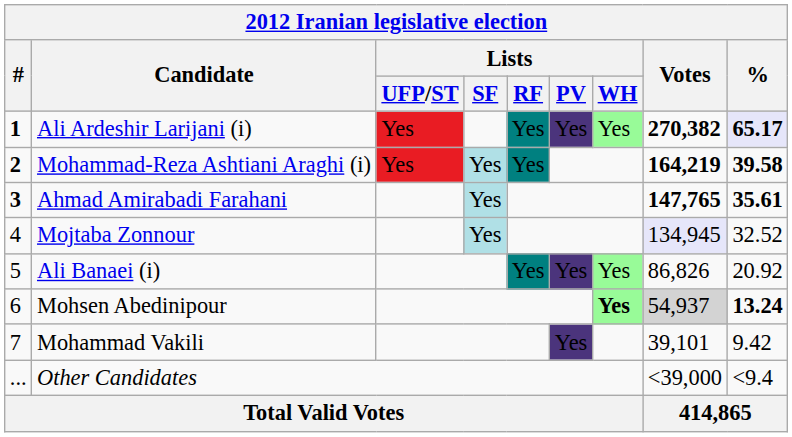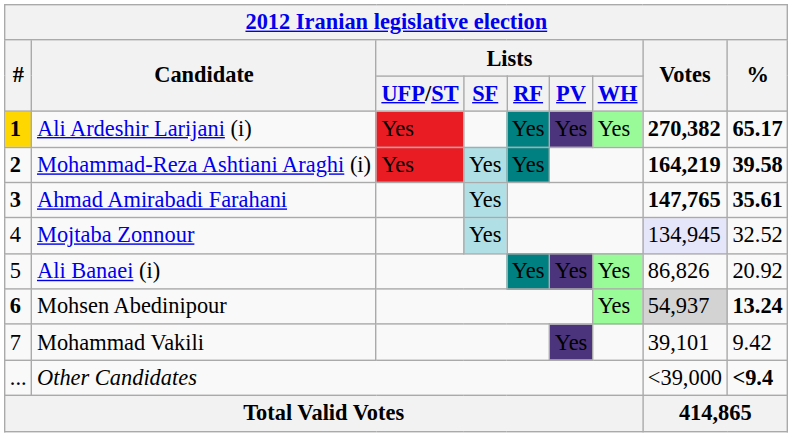Ali Ardeshir Larijani (i) | #: no background -> gold background
Ali Ardeshir Larijani (i) | %: lavender background -> no background
Mohsen Abedinipour | #: normal -> bold
Mohsen Abedinipour | Lists / WH: bold -> normal
Other Candidates | %: normal -> bold
